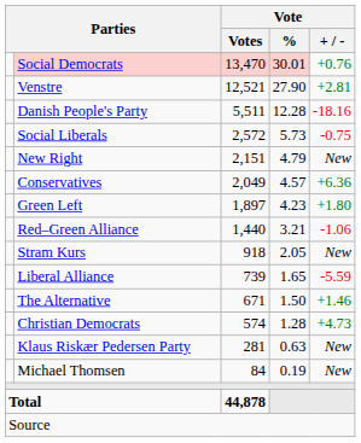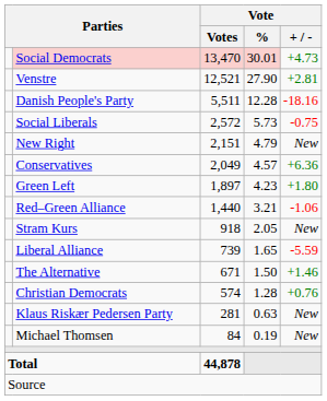Social Democrats | Vote / + / -: +0.76 -> +4.73
Christian Democrats | Vote / + / -: +4.73 -> +0.76
